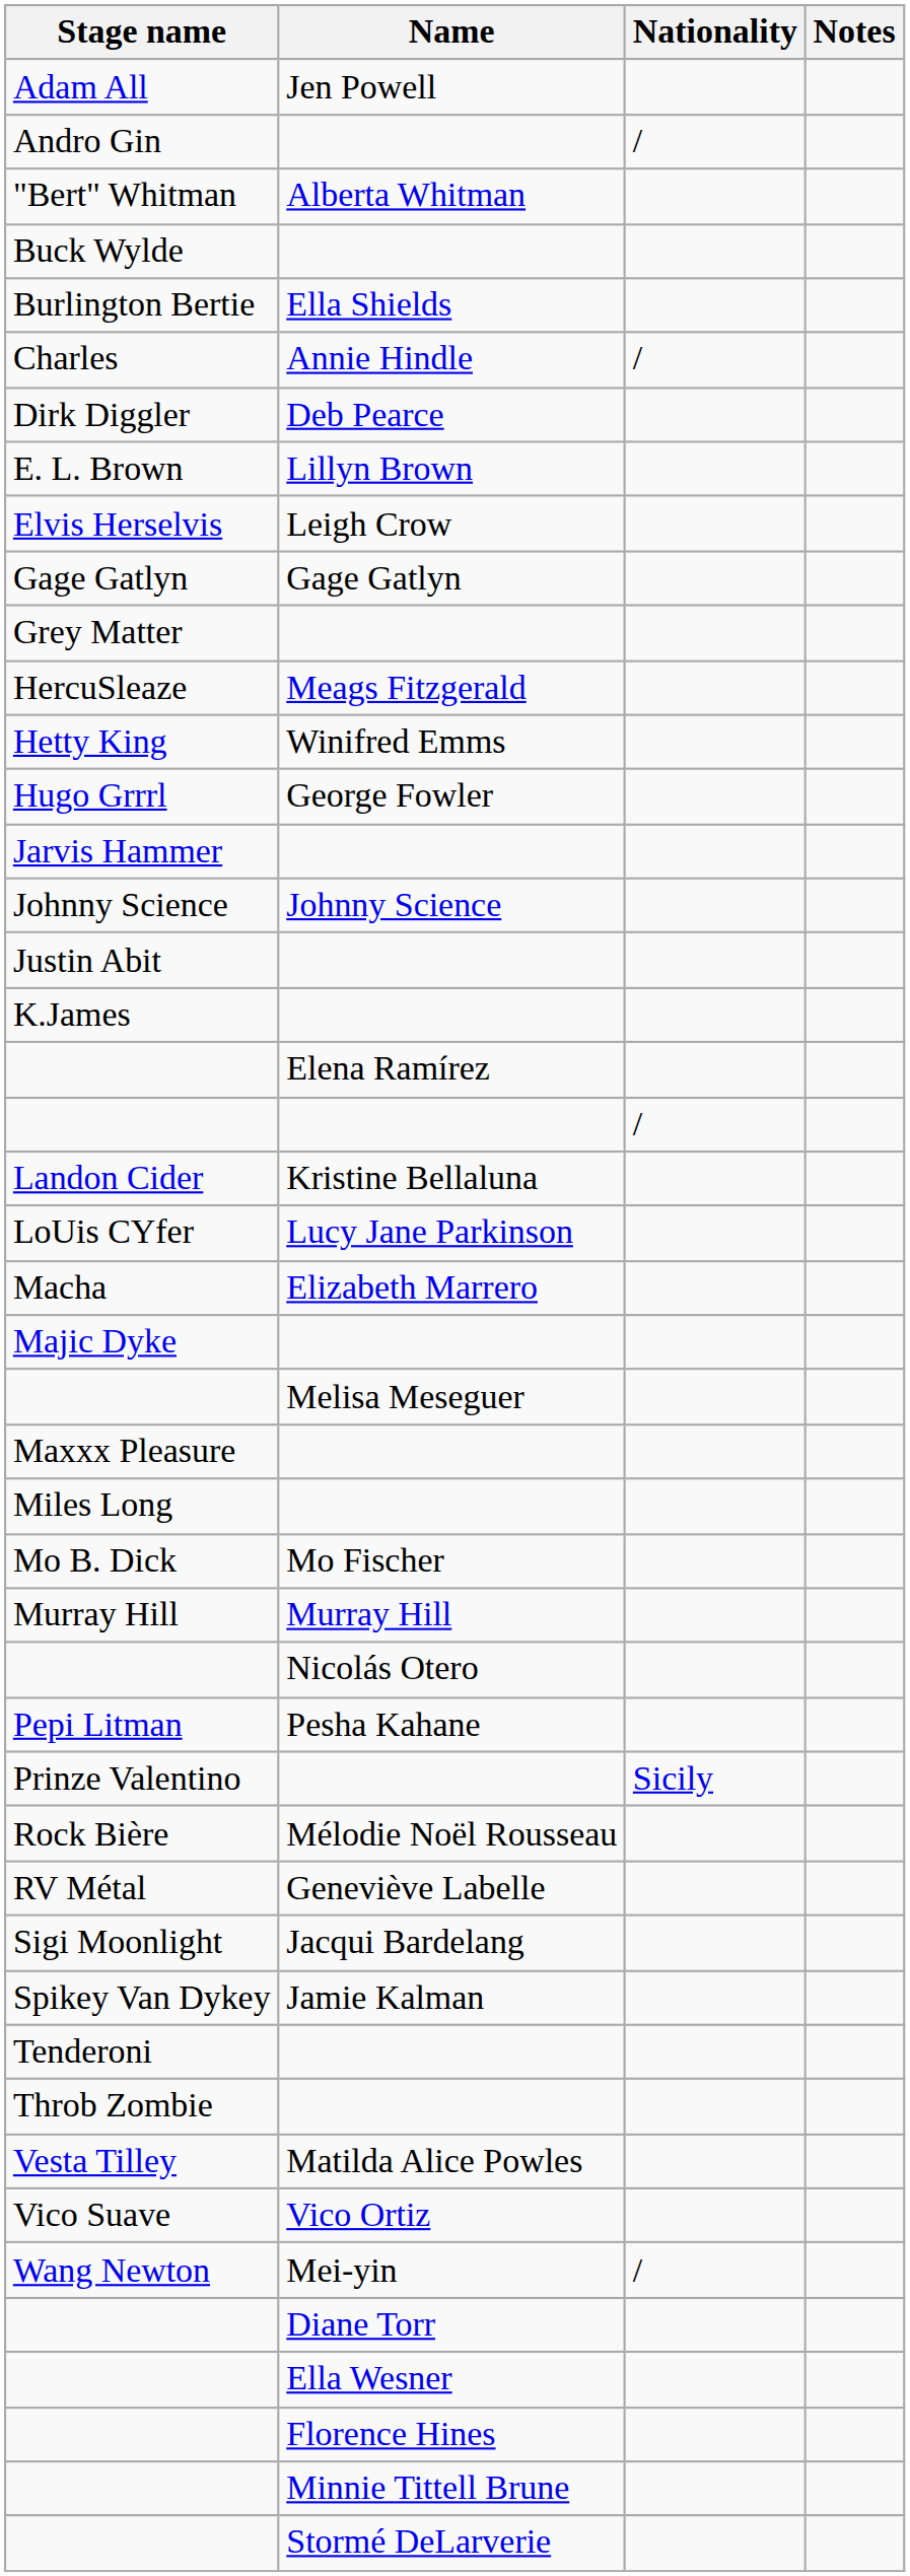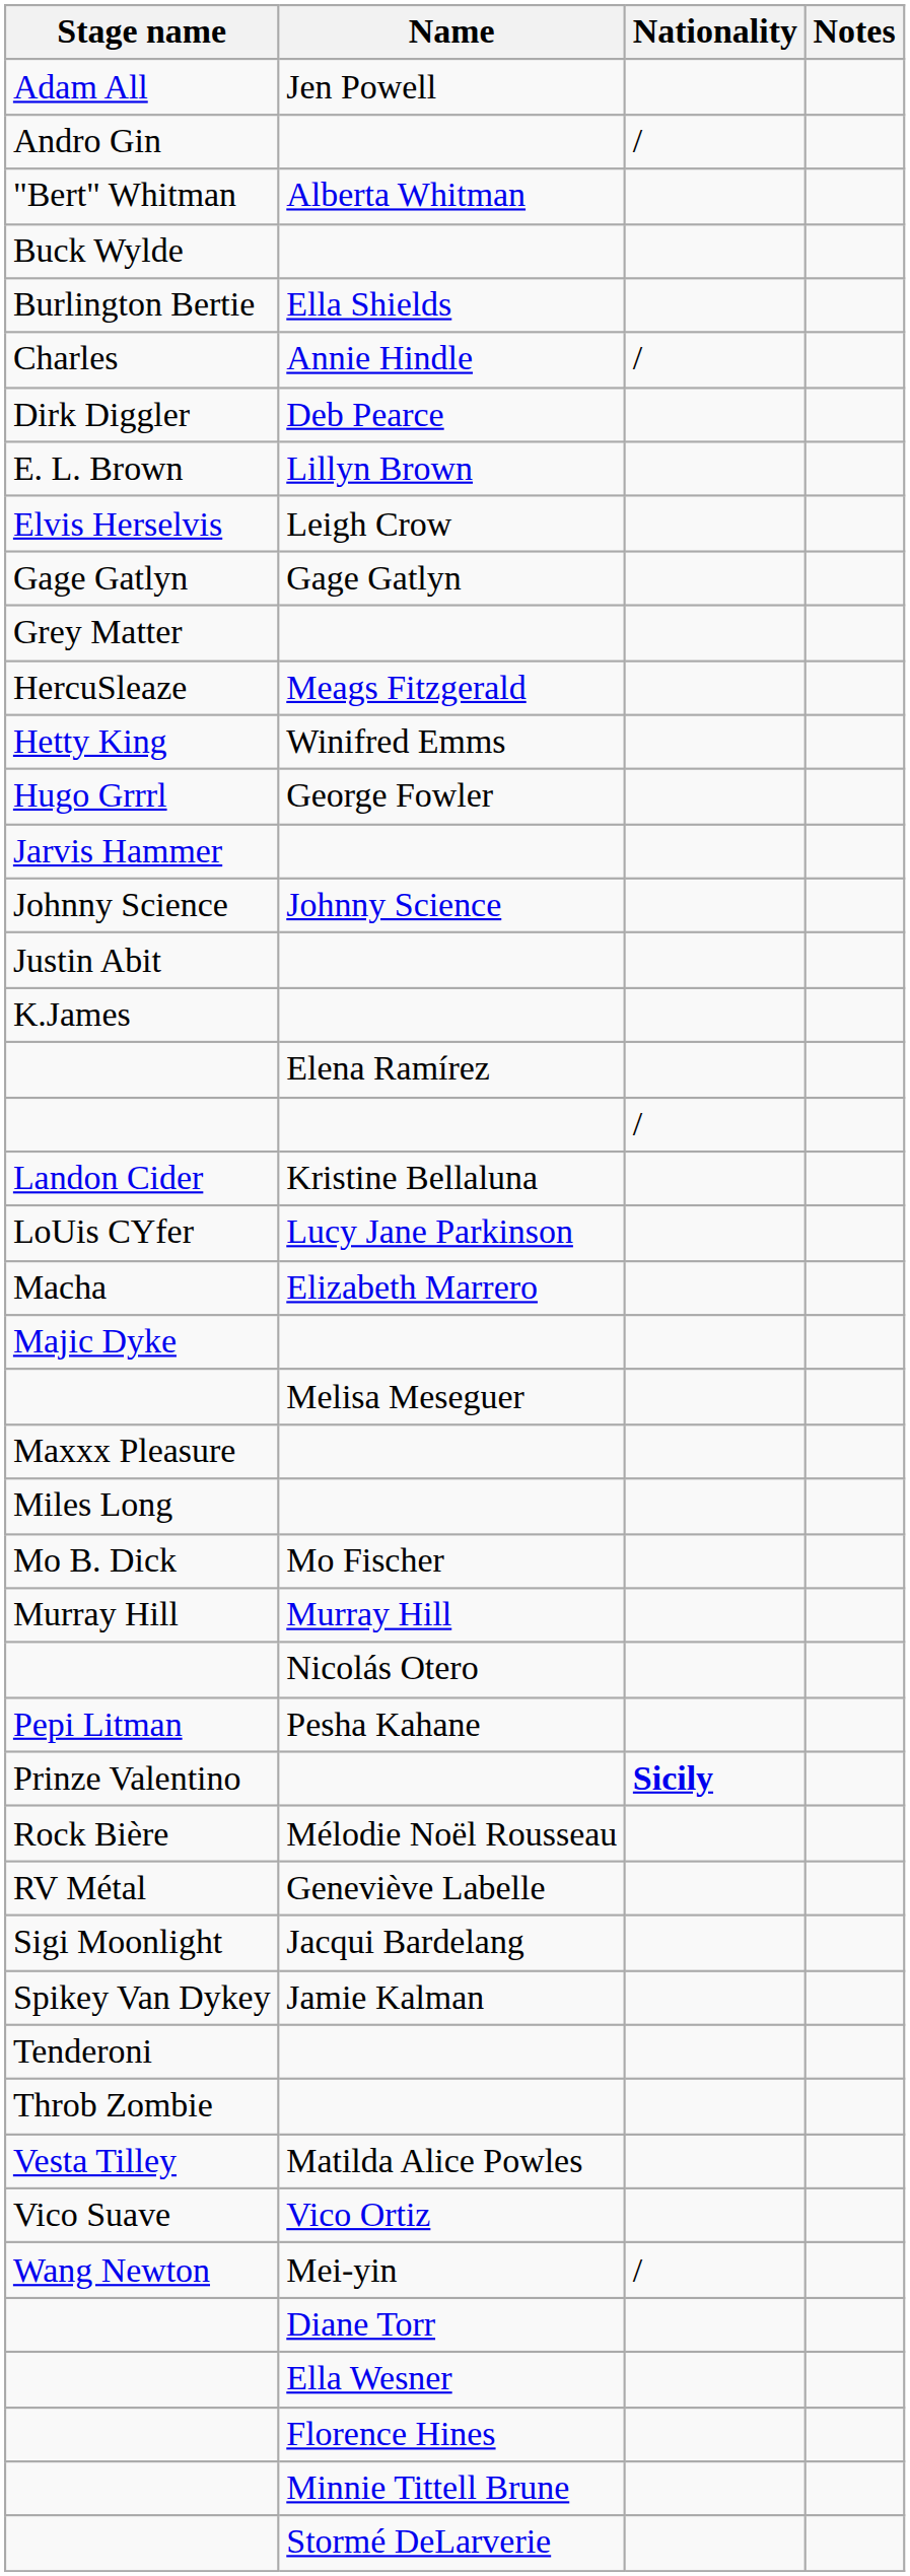Prinze Valentino | Nationality: normal -> bold
